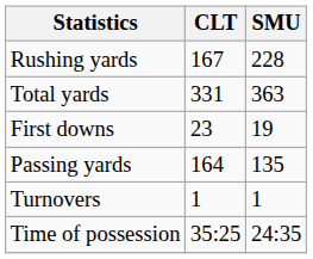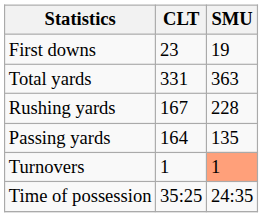rows swapped: First downs <-> Rushing yards
Turnovers | SMU: no background -> lightsalmon background
